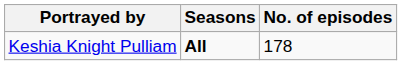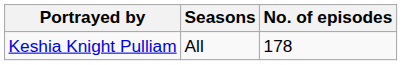row 2 | Seasons: bold -> normal
